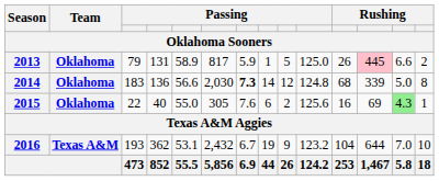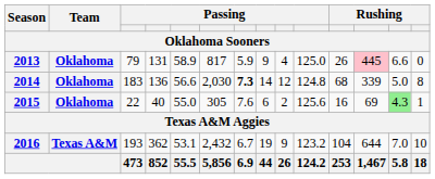2013 | column 8: 1 -> 9
2013 | column 9: 5 -> 4
2013 | column 14: 2 -> 0
